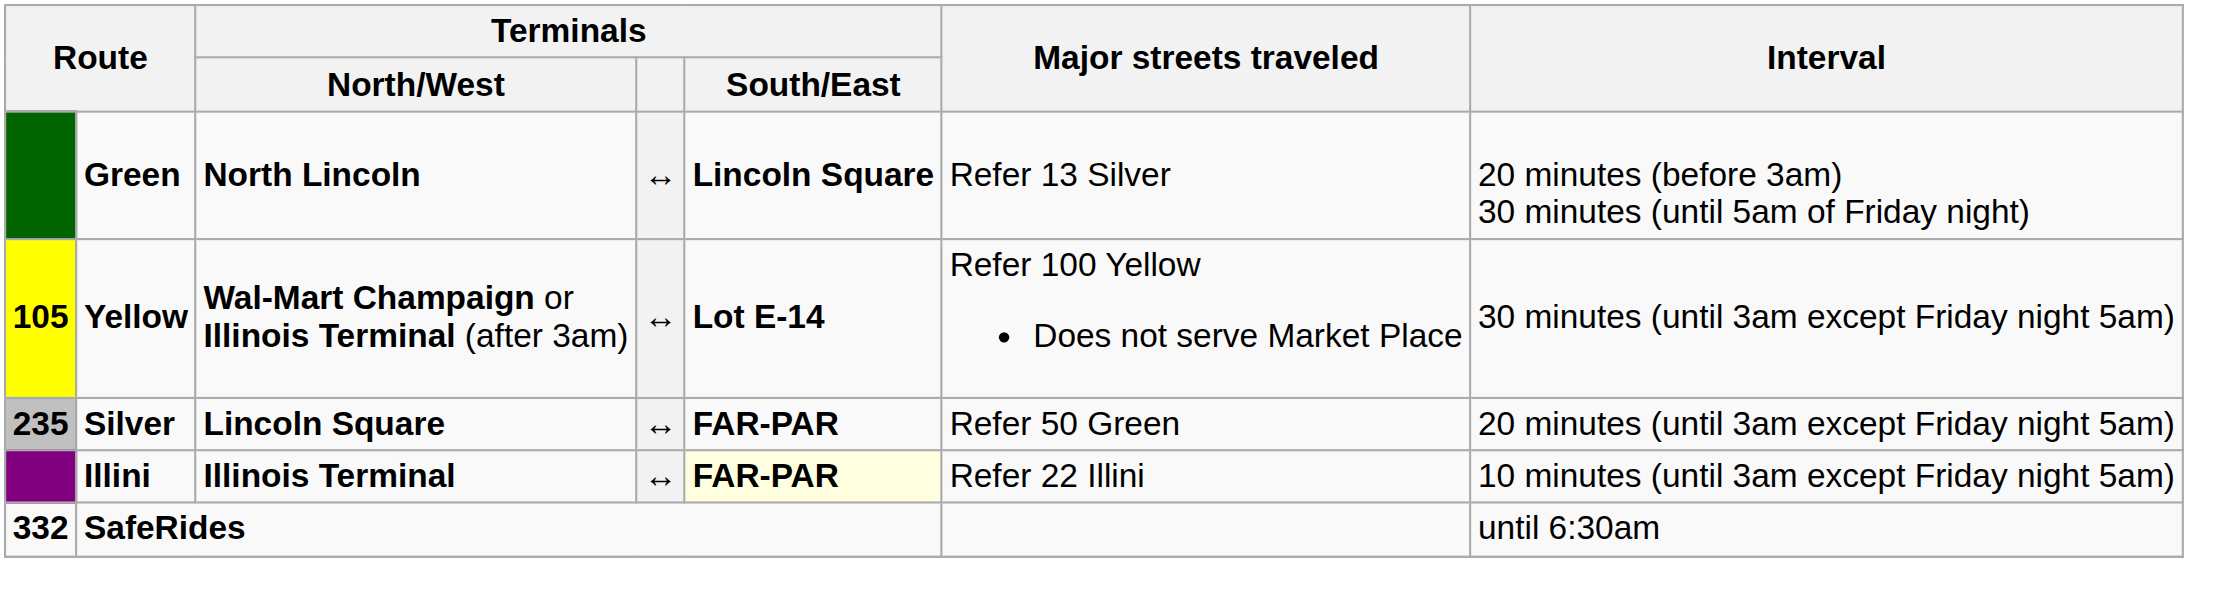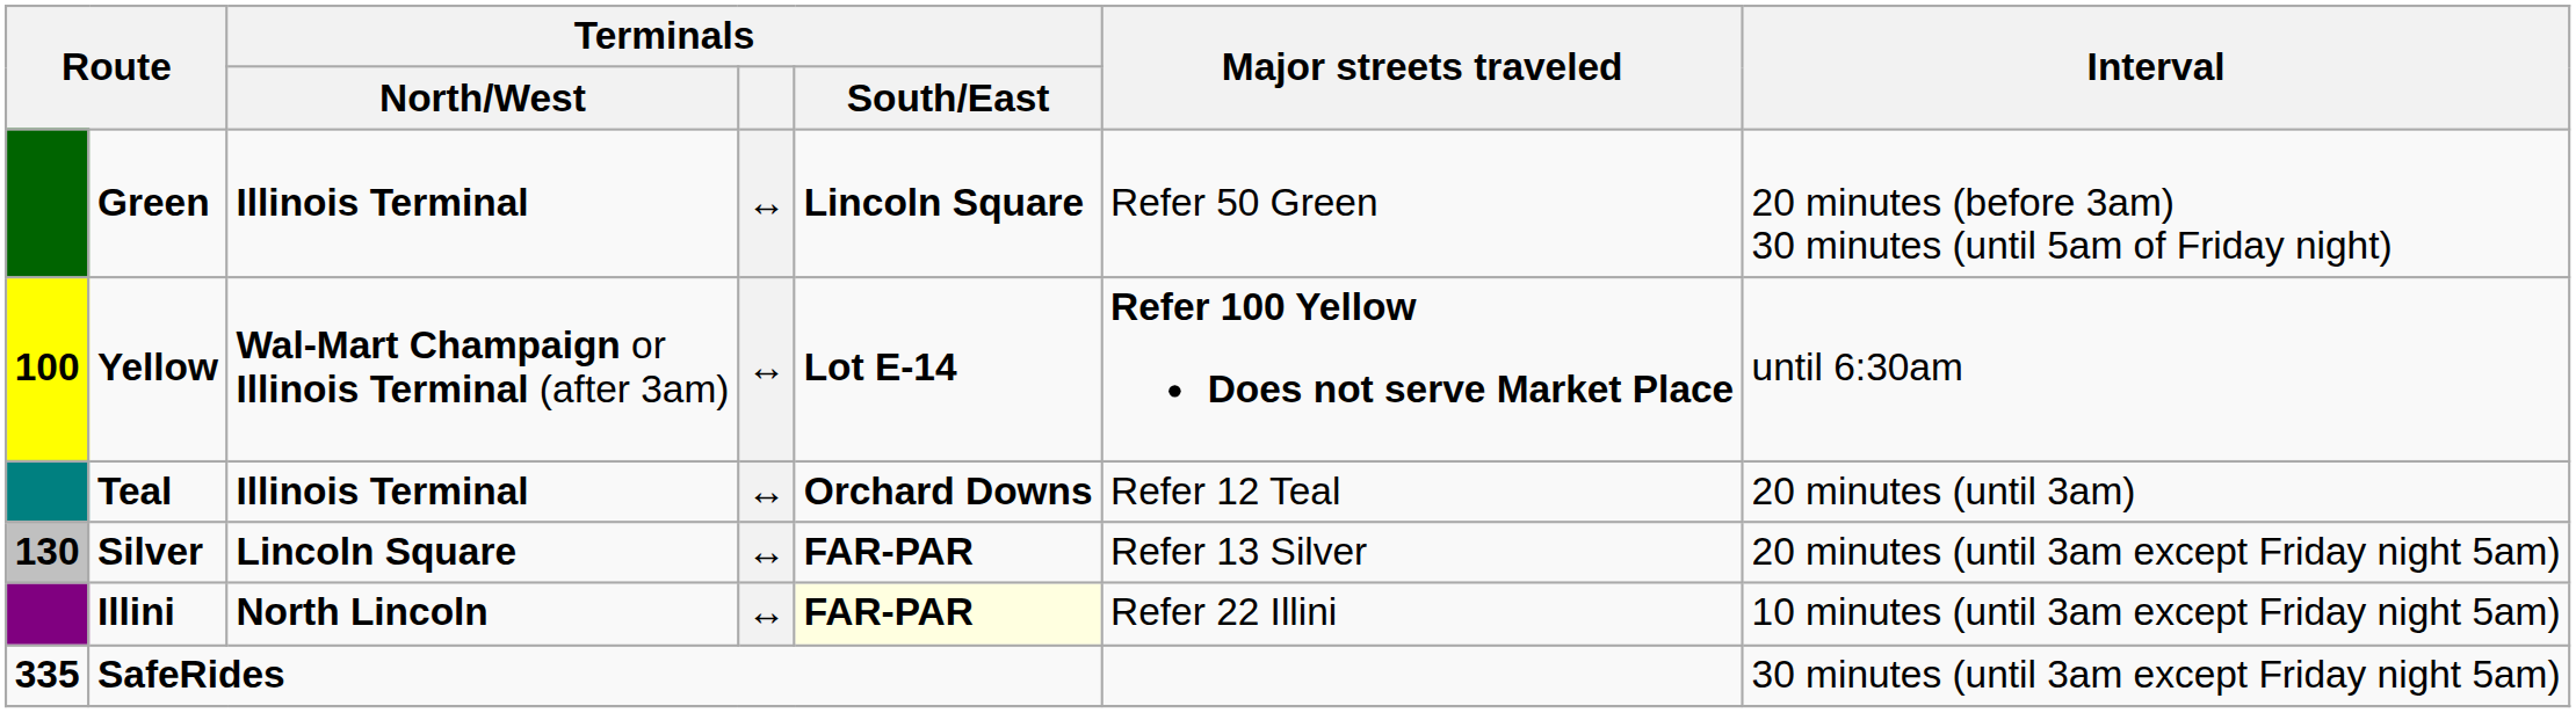Green | Terminals / North/West: North Lincoln -> Illinois Terminal
Green | Major streets traveled: Refer 13 Silver -> Refer 50 Green
Yellow | column 1: 105 -> 100
Yellow | Major streets traveled: normal -> bold
Yellow | Interval: 30 minutes (until 3am except Friday night 5am) -> until 6:30am
+ row: Teal | Illinois Terminal | ↔ | Orchard Downs | Refer 12 Teal | 20 minutes (until 3am)
Silver | column 1: 235 -> 130
Silver | Major streets traveled: Refer 50 Green -> Refer 13 Silver
Illini | Terminals / North/West: Illinois Terminal -> North Lincoln
SafeRides | column 1: 332 -> 335
SafeRides | Interval: until 6:30am -> 30 minutes (until 3am except Friday night 5am)
